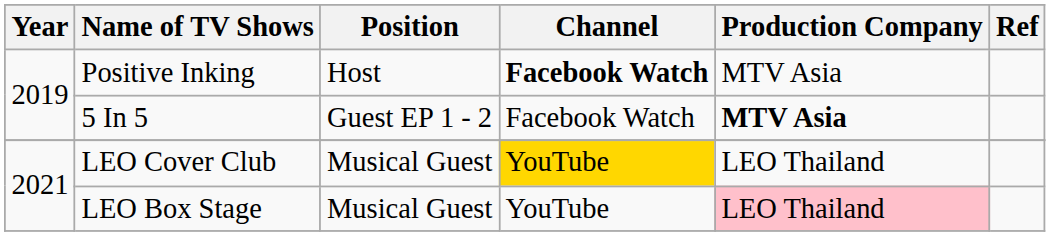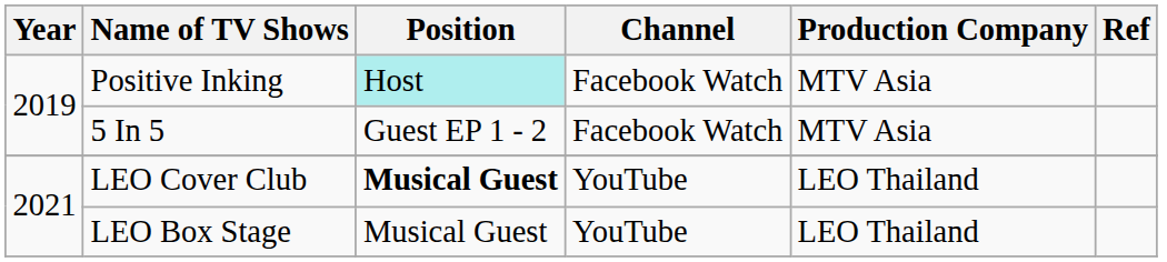Positive Inking | Position: no background -> paleturquoise background
Positive Inking | Channel: bold -> normal
5 In 5 | Production Company: bold -> normal
LEO Cover Club | Position: normal -> bold
LEO Cover Club | Channel: gold background -> no background
LEO Box Stage | Production Company: pink background -> no background
